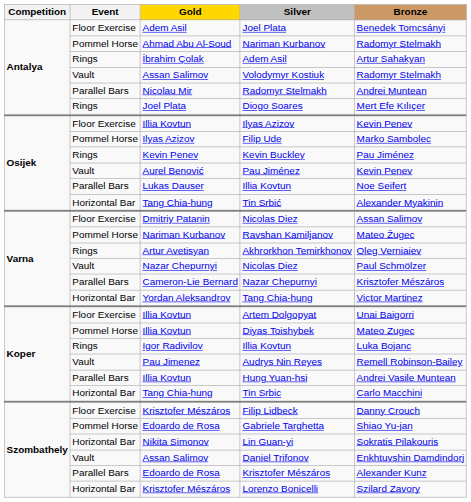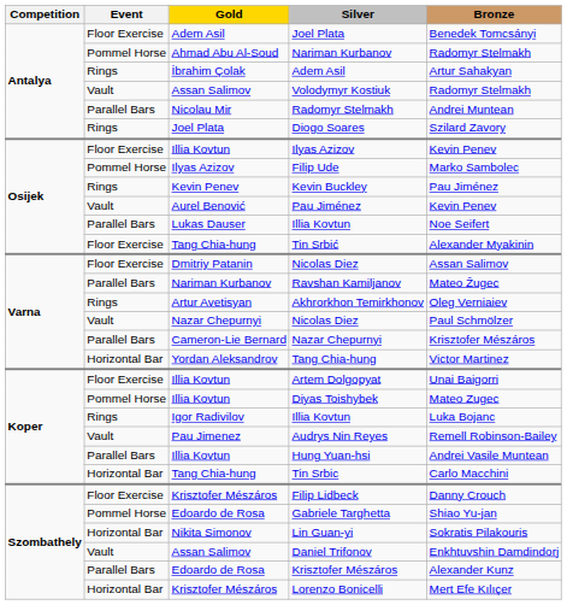Diogo Soares | Bronze: Mert Efe Kılıçer -> Szilard Zavory
Tin Srbić | Event: Horizontal Bar -> Floor Exercise
Ravshan Kamiljanov | Event: Pommel Horse -> Parallel Bars
Lorenzo Bonicelli | Bronze: Szilard Zavory -> Mert Efe Kılıçer
